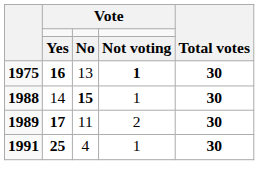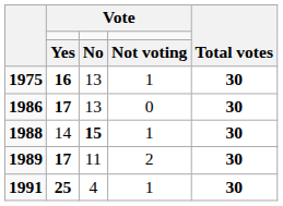1975 | column 4: bold -> normal
+ row: 1986 | 17 | 13 | 0 | 30
